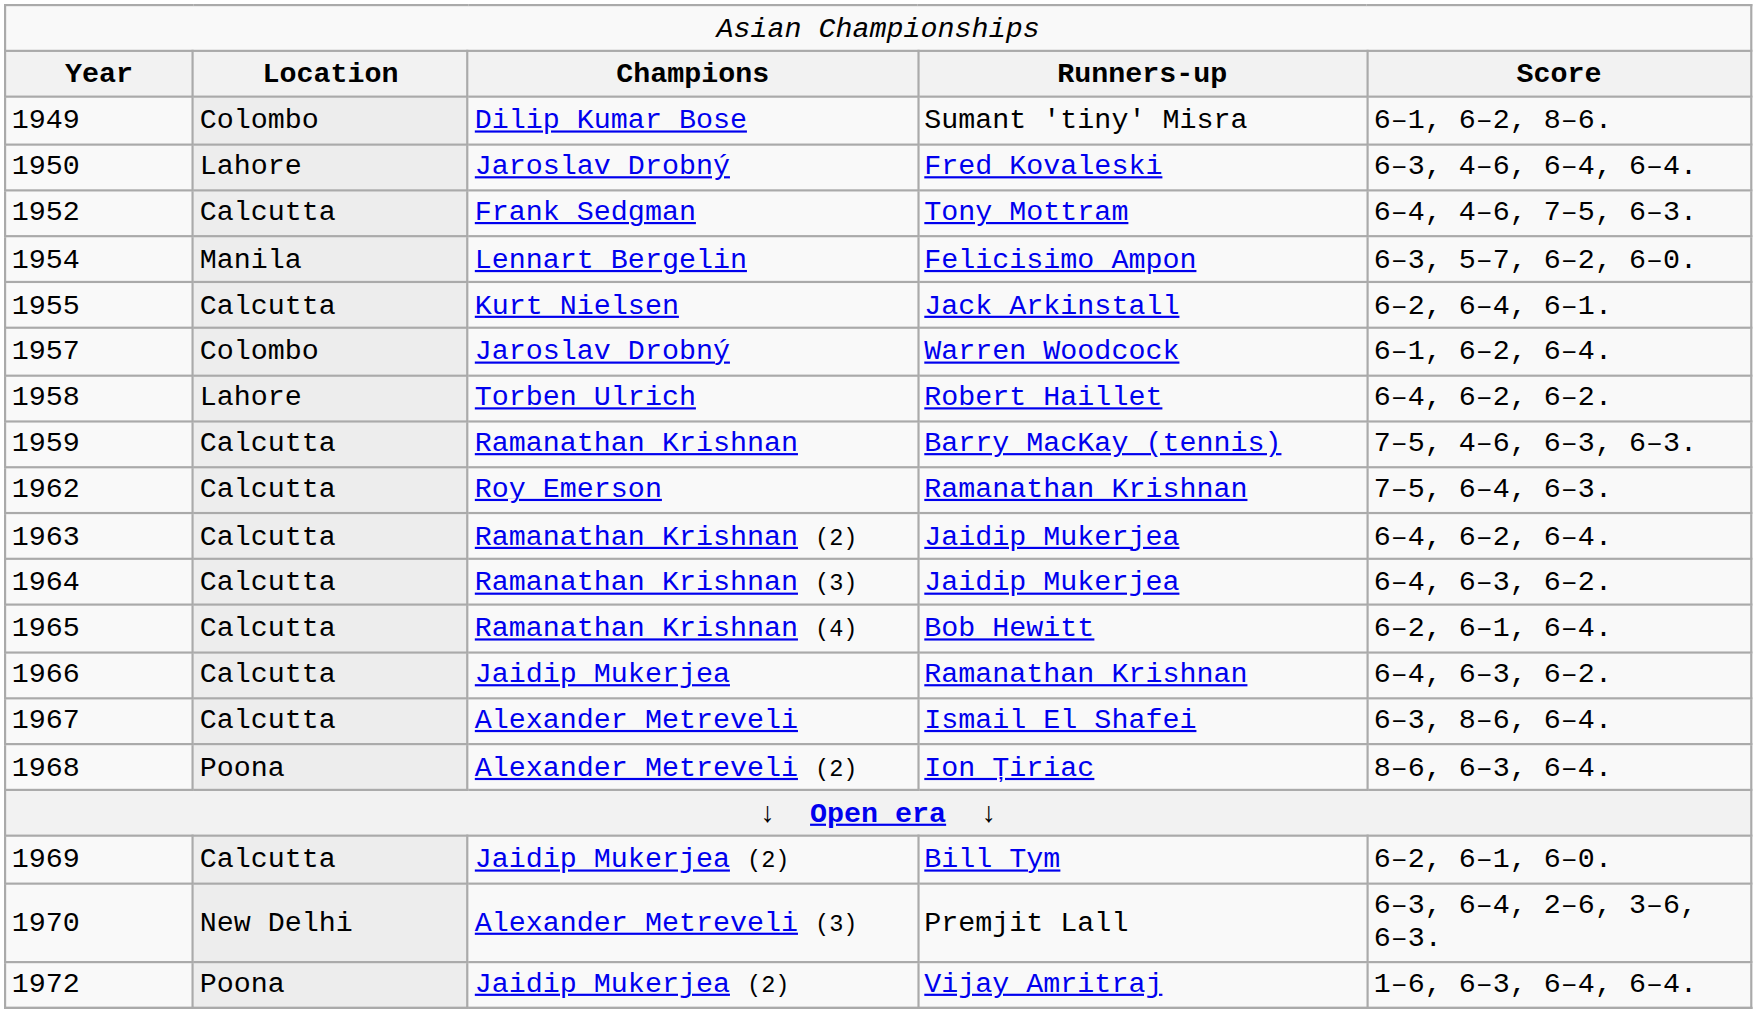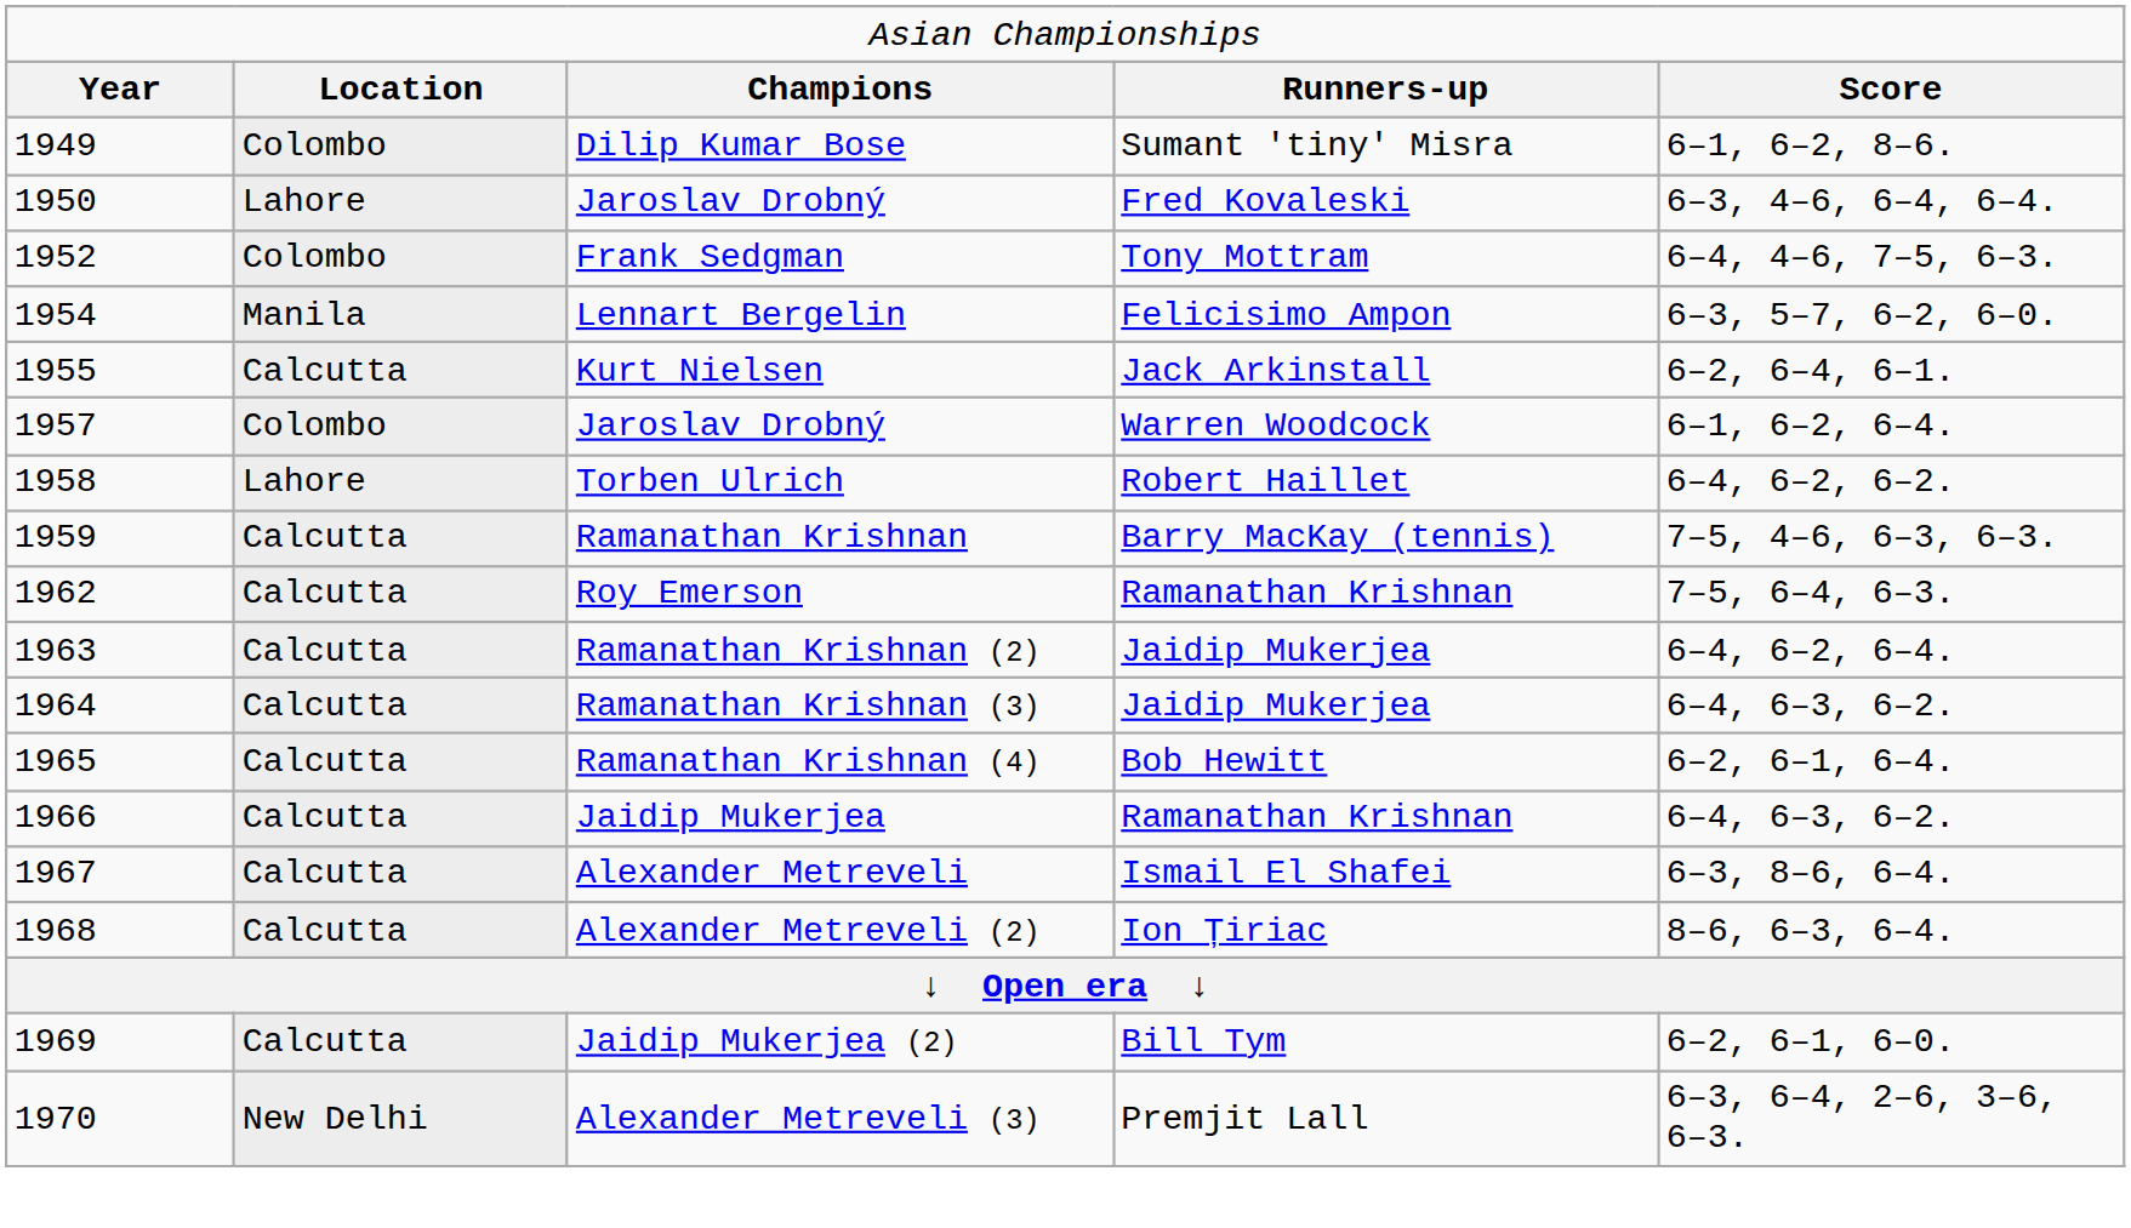1952 | column 2: Calcutta -> Colombo
1968 | column 2: Poona -> Calcutta
- row: 1972 | Poona | Jaidip Mukerjea (2) | Vijay Amritraj | 1–6, 6–3, 6–4, 6–4.
